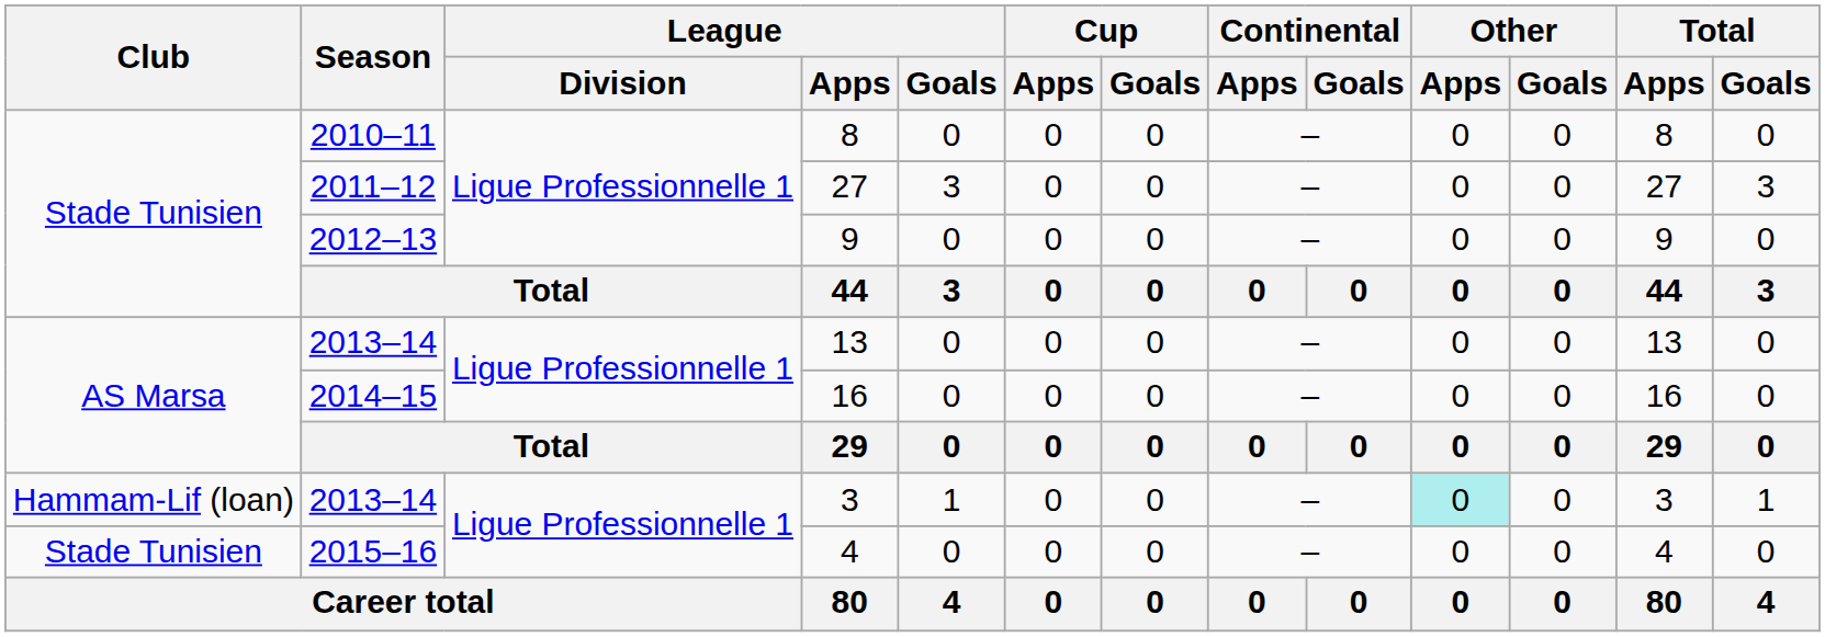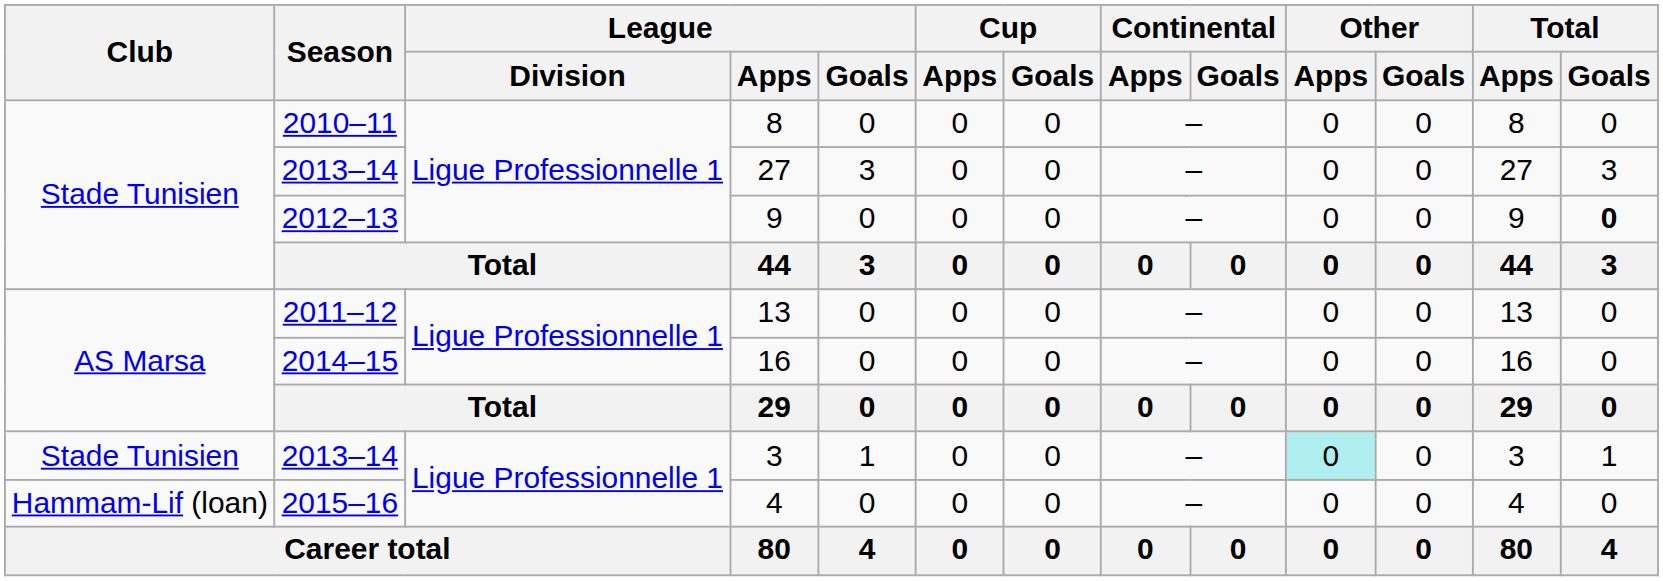row 4 | Season: 2011–12 -> 2013–14
row 5 | Total / Goals: normal -> bold
row 7 | Season: 2013–14 -> 2011–12
row 10 | Club: Hammam-Lif (loan) -> Stade Tunisien
row 11 | Club: Stade Tunisien -> Hammam-Lif (loan)
